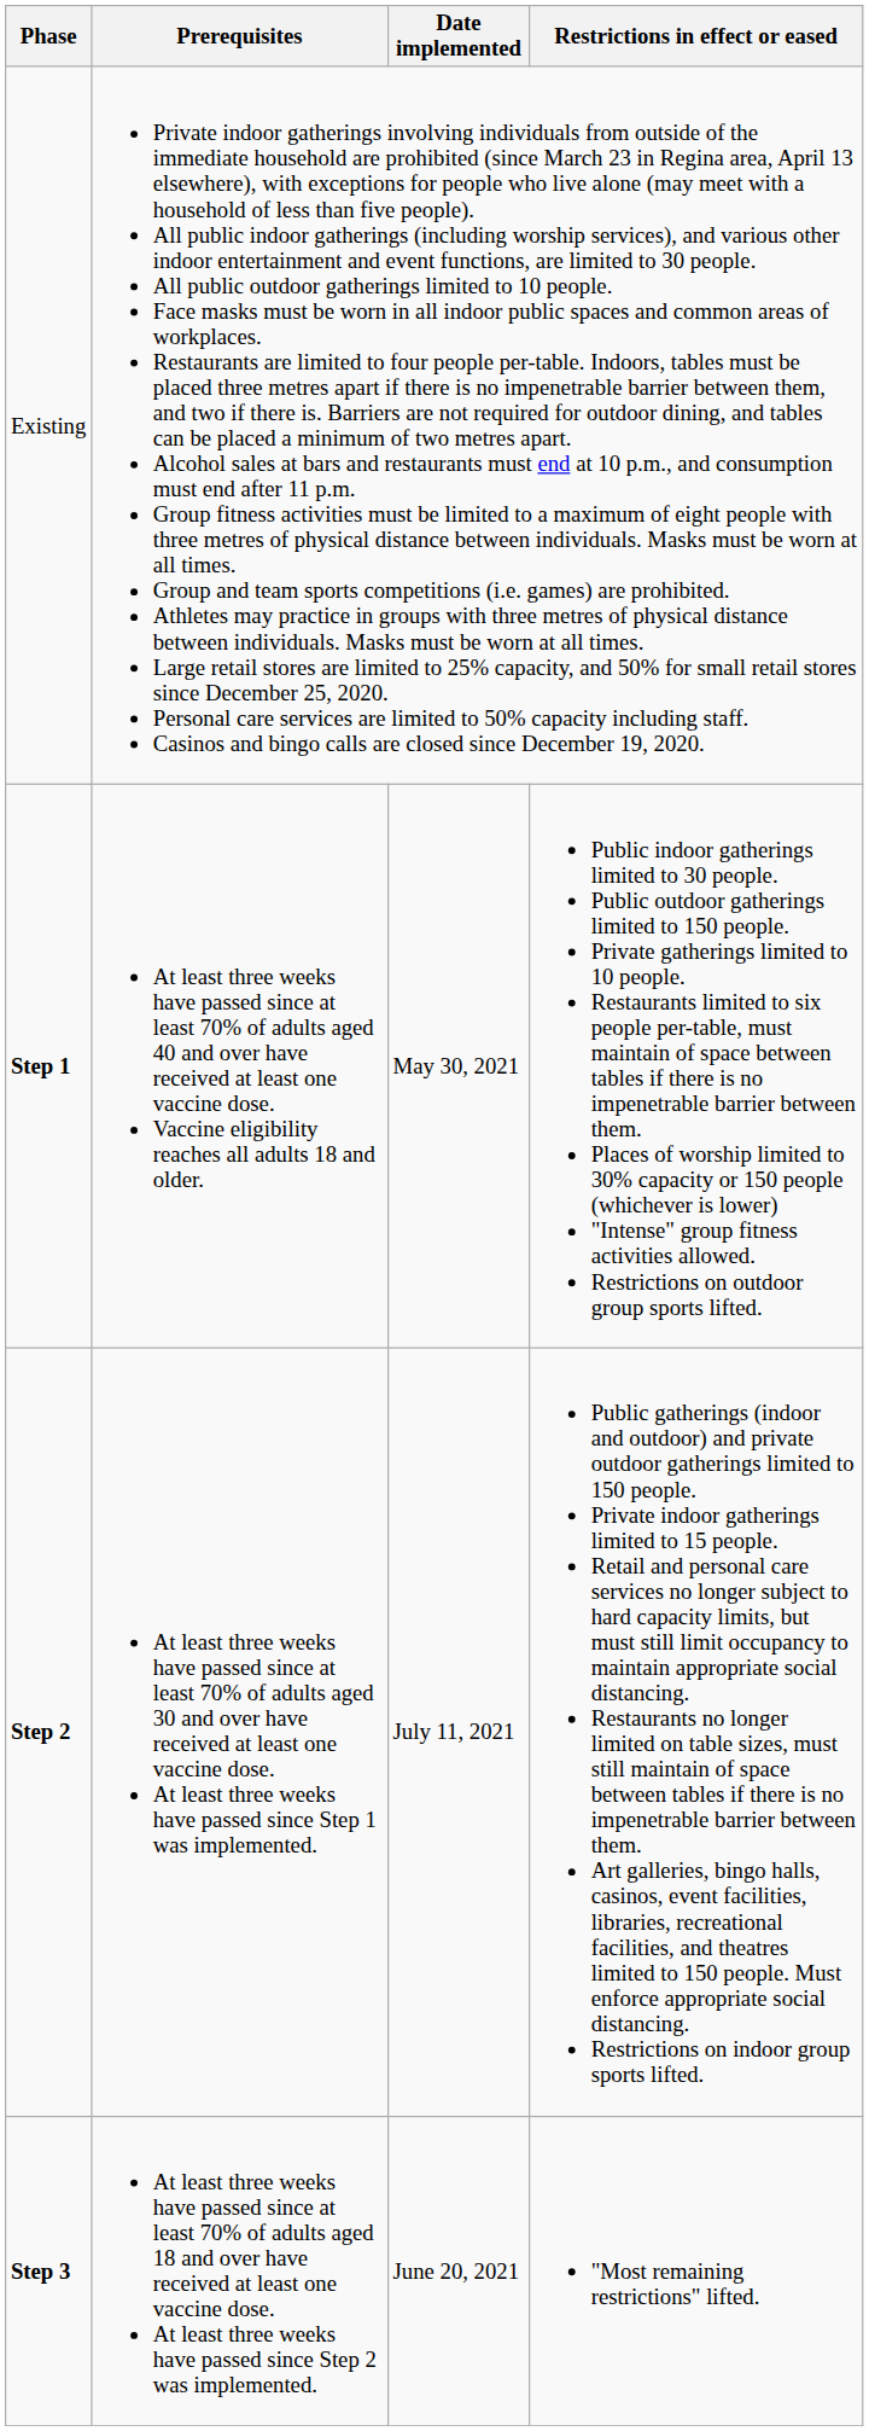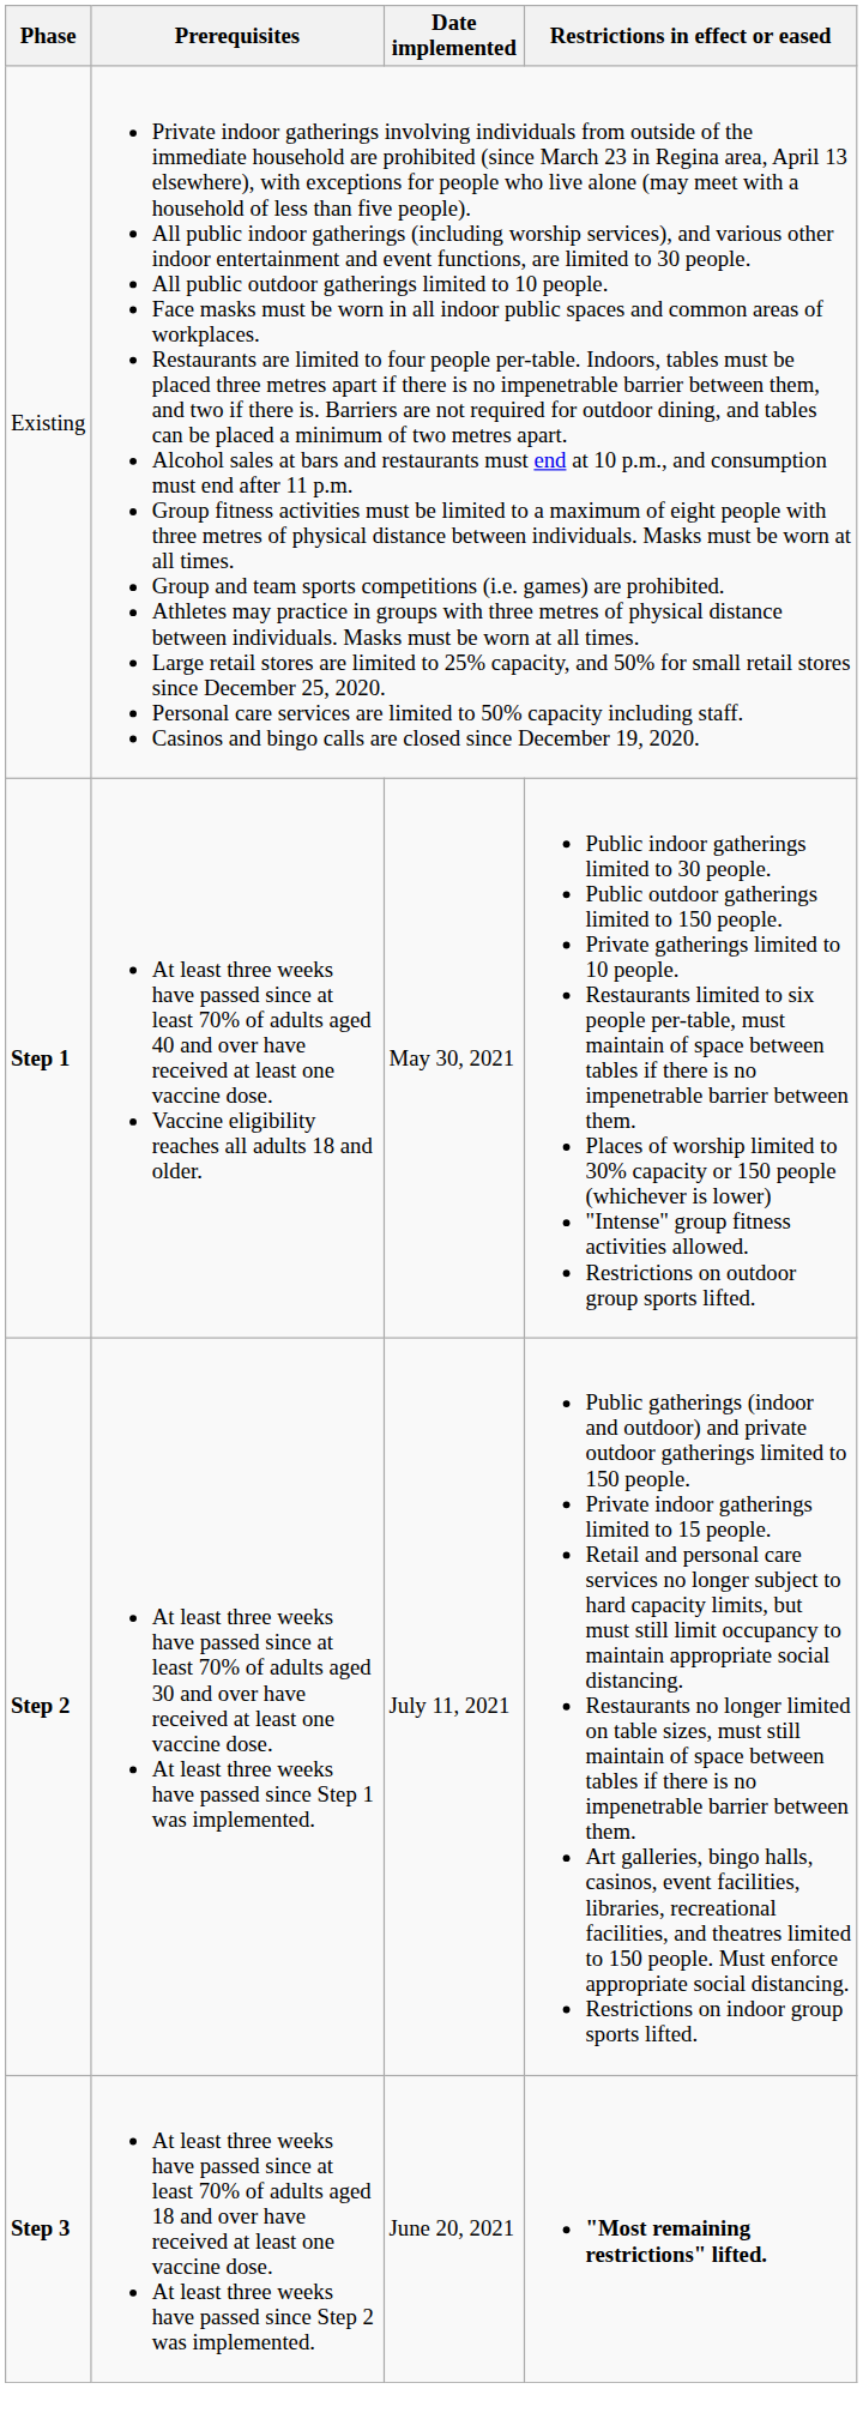Step 3 | Restrictions in effect or eased: normal -> bold
